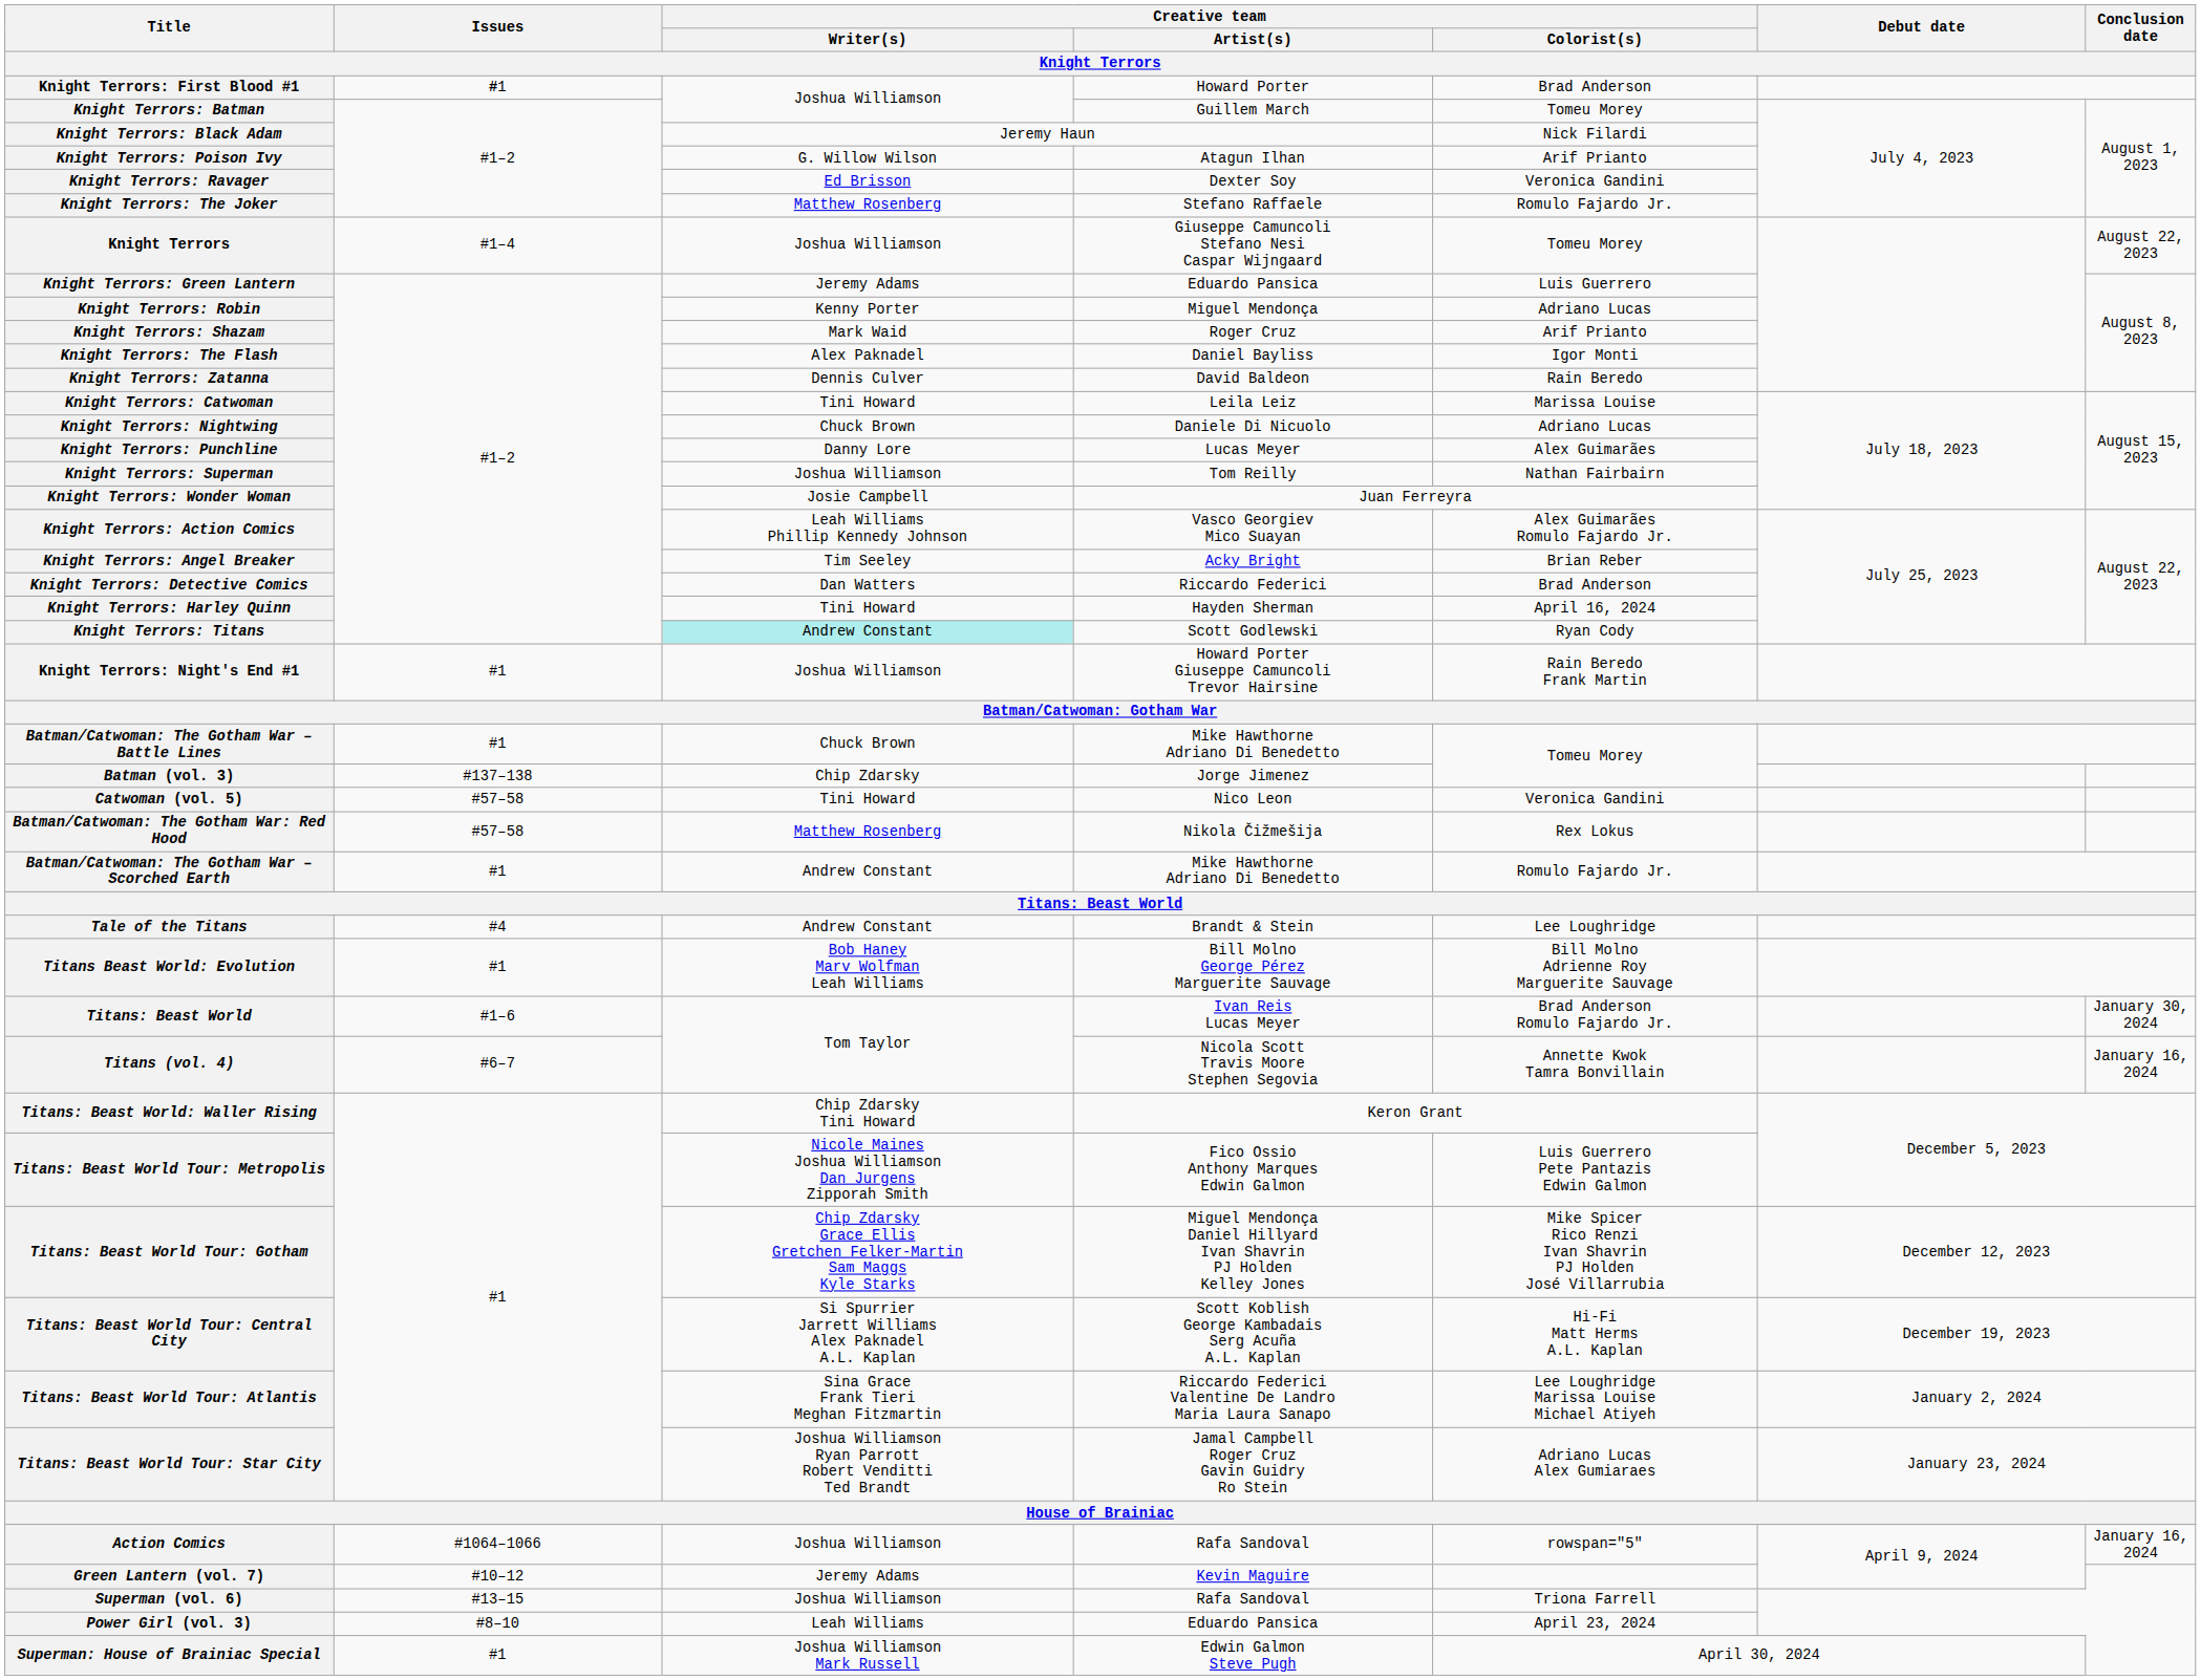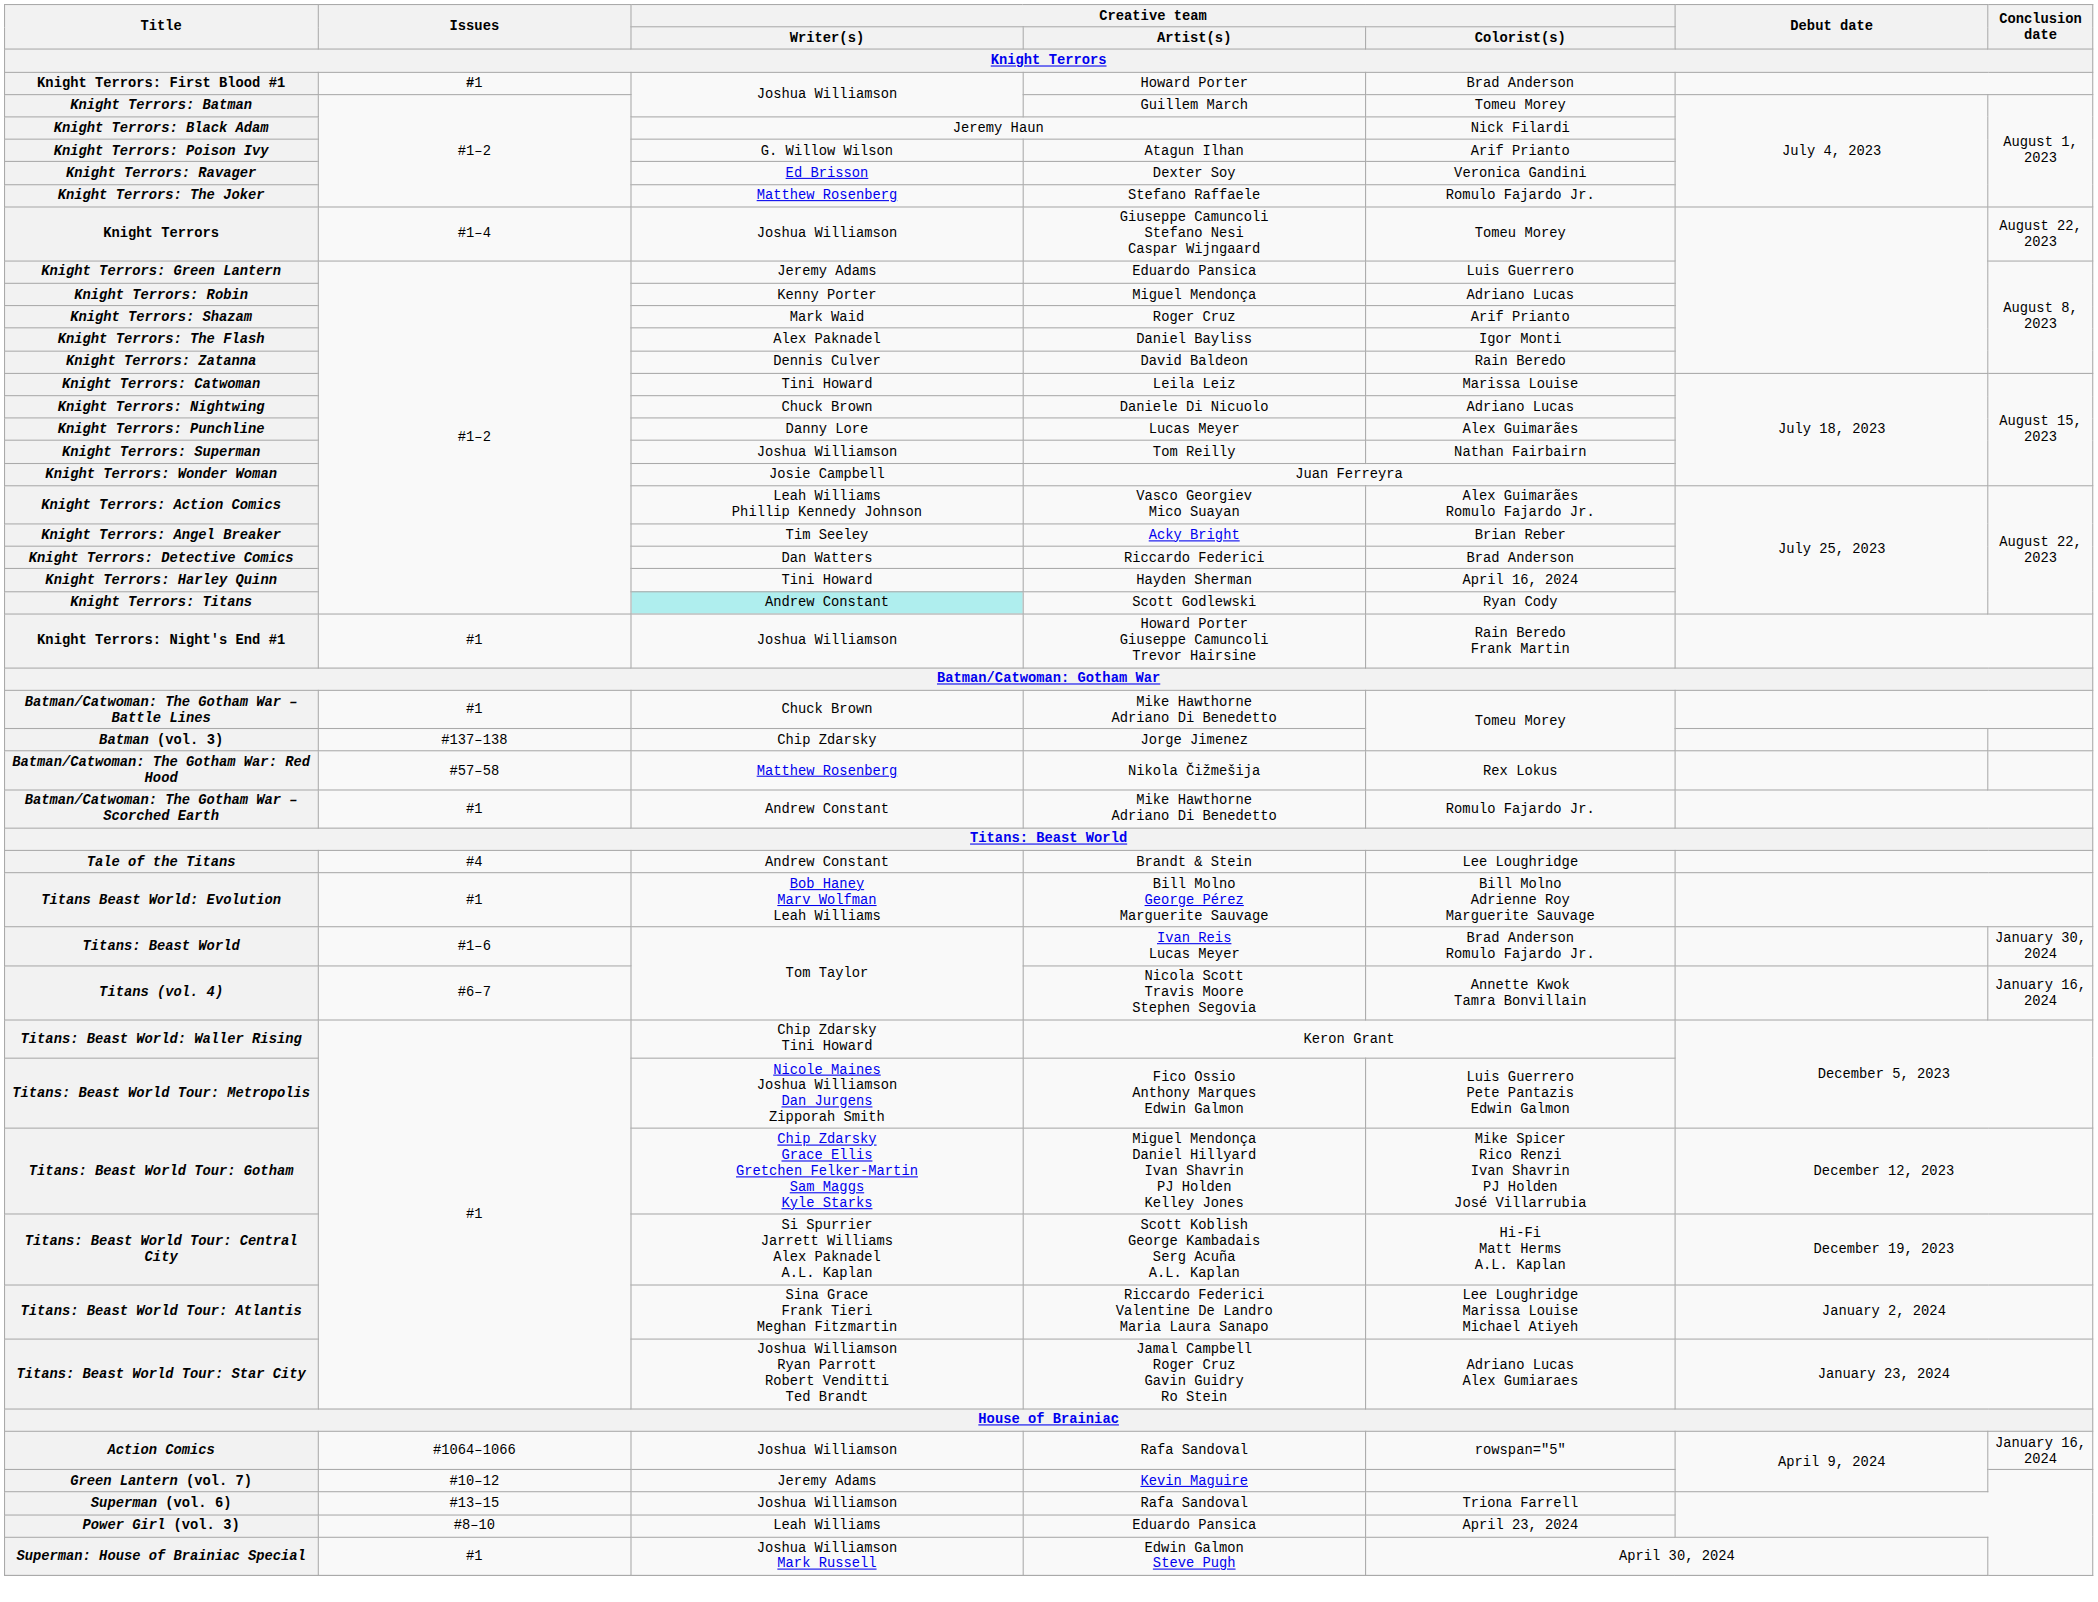- row: Catwoman (vol. 5) | #57–58 | Tini Howard | Nico Leon | Veronica Gandini
